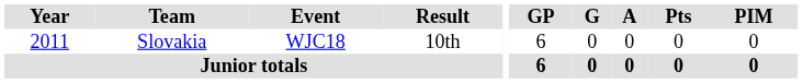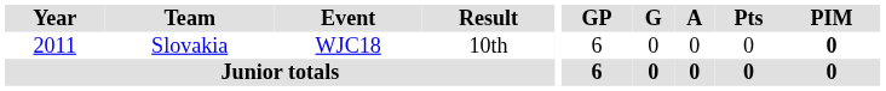Slovakia | PIM: normal -> bold
